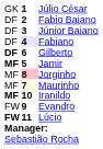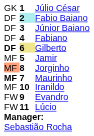Fabio Baiano | column 2: no background -> paleturquoise background
Fabiano | column 2: lavender background -> no background
Gilberto | column 2: no background -> khaki background
Jamir | column 1: bold -> normal
Jorginho | column 1: no background -> lightsalmon background
Jorginho | column 2: pink background -> no background
Maurinho | column 1: normal -> bold
Maurinho | column 2: lightyellow background -> no background
Iranildo | column 1: bold -> normal
Lúcio | column 1: bold -> normal
